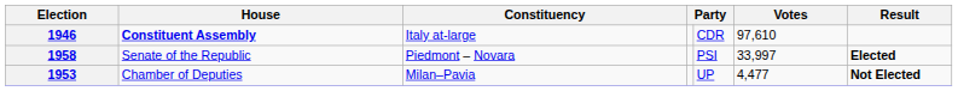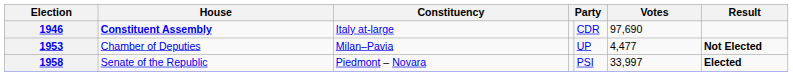1946 | Votes: 97,610 -> 97,690
rows swapped: 1953 <-> 1958
